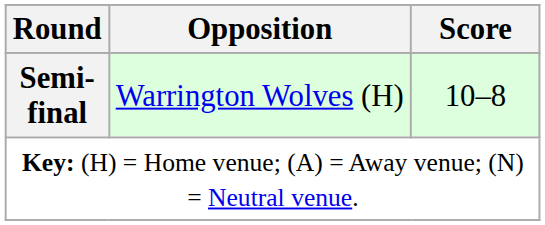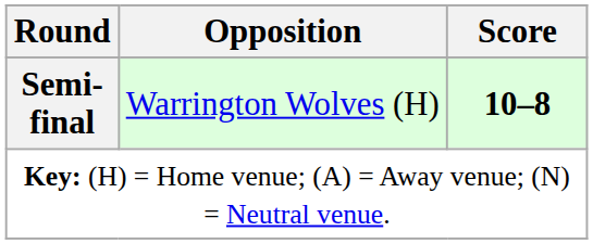Semi-final | Score: normal -> bold
